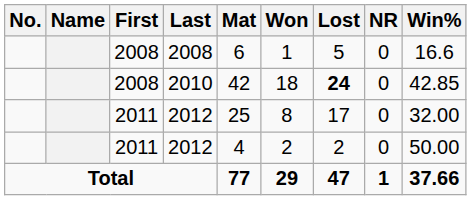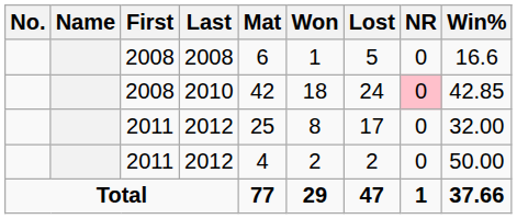2010 | Lost: bold -> normal
2010 | NR: no background -> pink background
